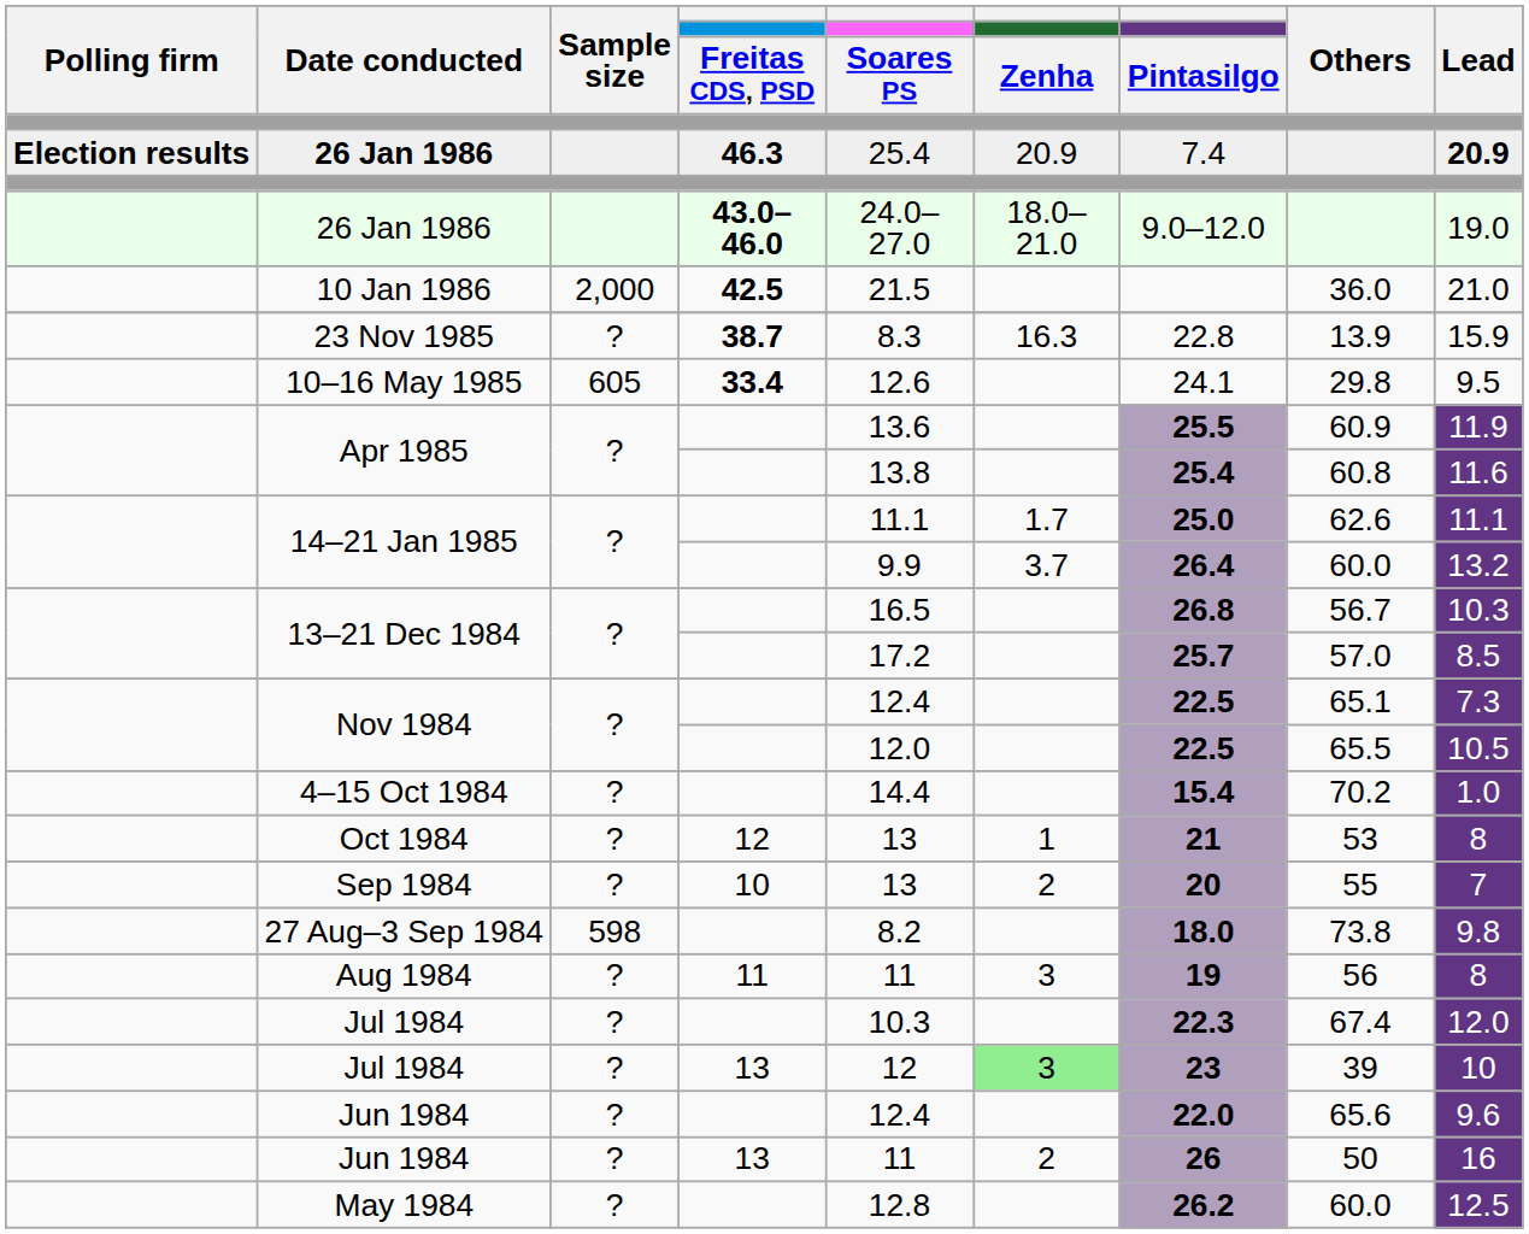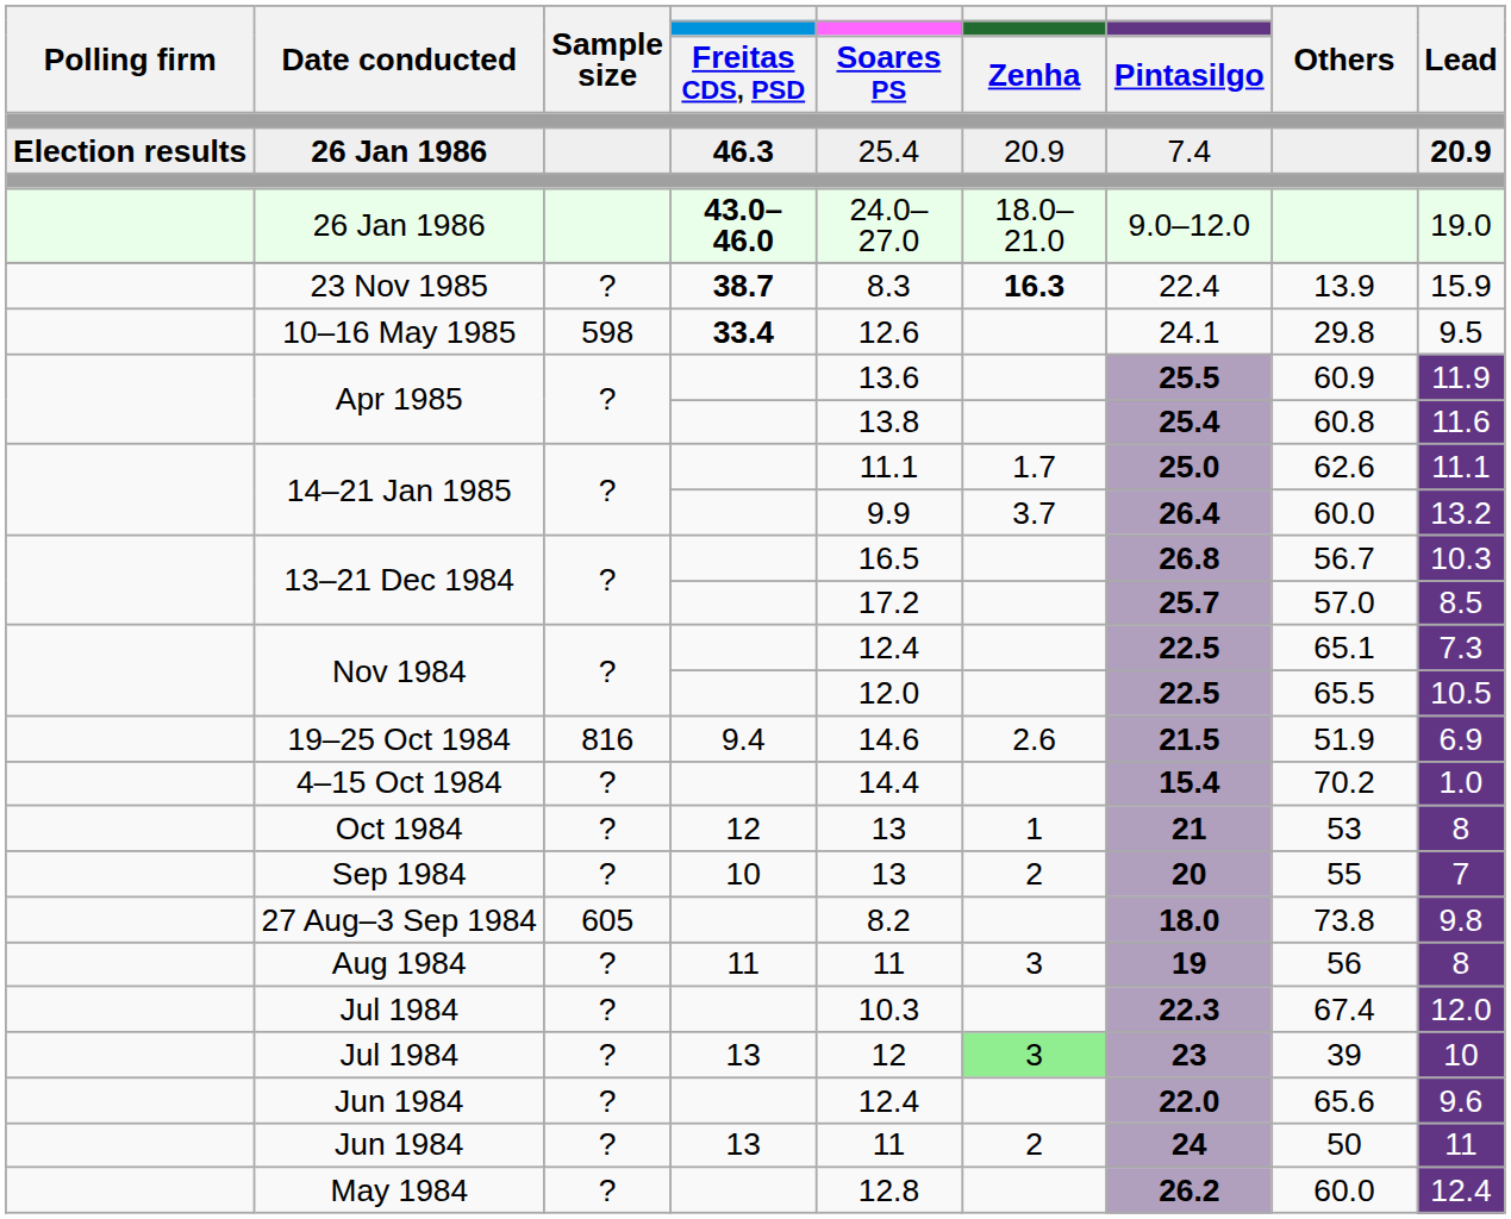- row: 10 Jan 1986 | 2,000 | 42.5 | 21.5 | 36.0 | 21.0
23 Nov 1985 | column 6: normal -> bold
23 Nov 1985 | column 7: 22.8 -> 22.4
10–16 May 1985 | Sample size: 605 -> 598
+ row: 19–25 Oct 1984 | 816 | 9.4 | 14.6 | 2.6 | 21.5 | 51.9 | 6.9
27 Aug–3 Sep 1984 | Sample size: 598 -> 605
Jun 1984 / 13 | column 7: 26 -> 24
Jun 1984 / 13 | Lead: 16 -> 11
May 1984 | Lead: 12.5 -> 12.4
